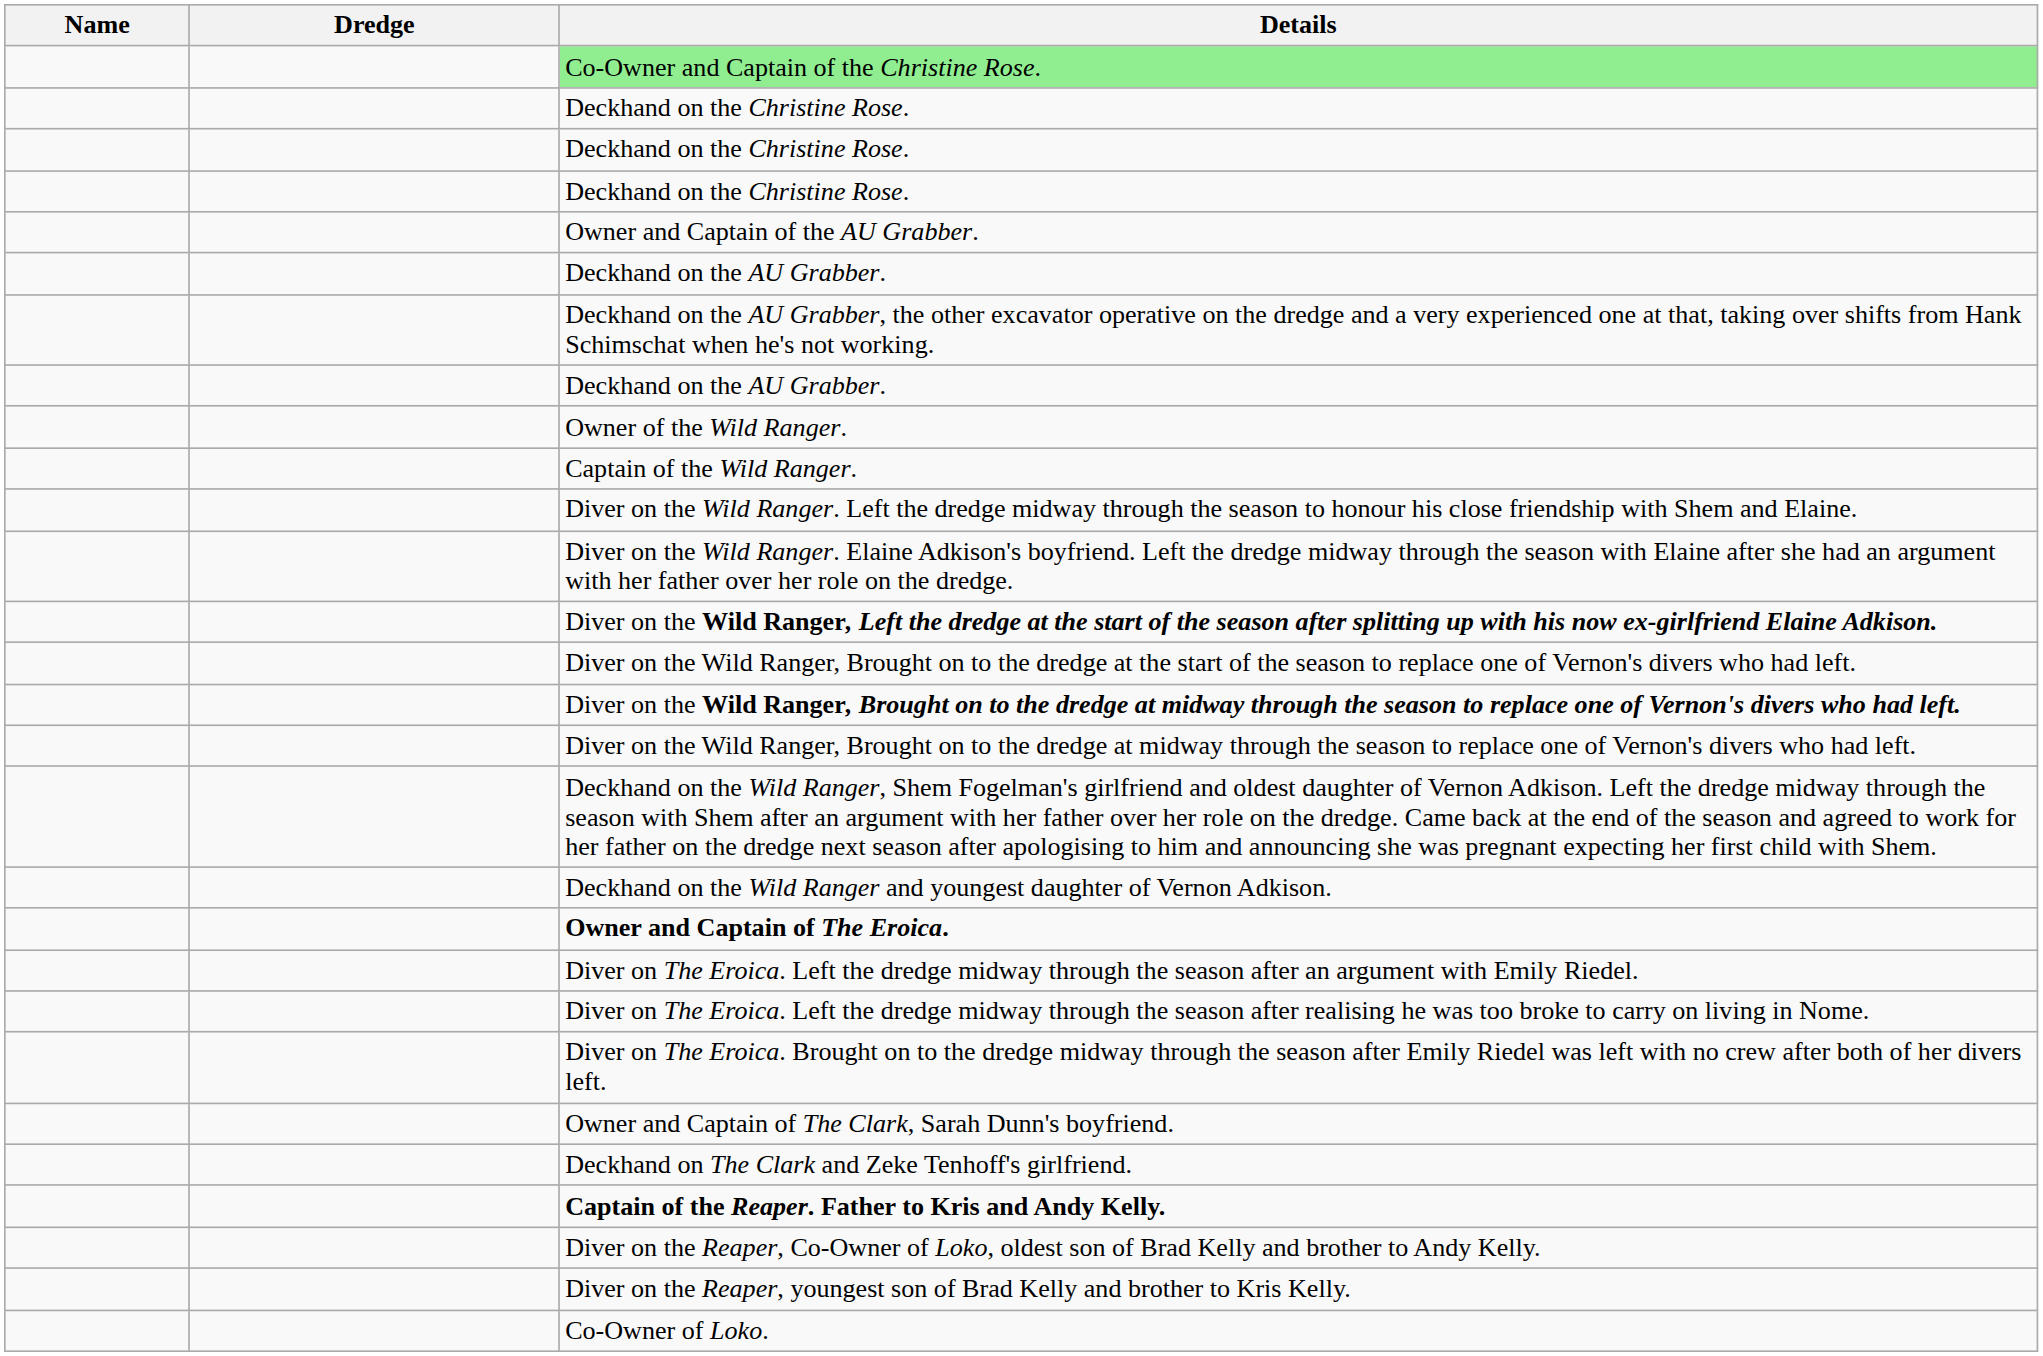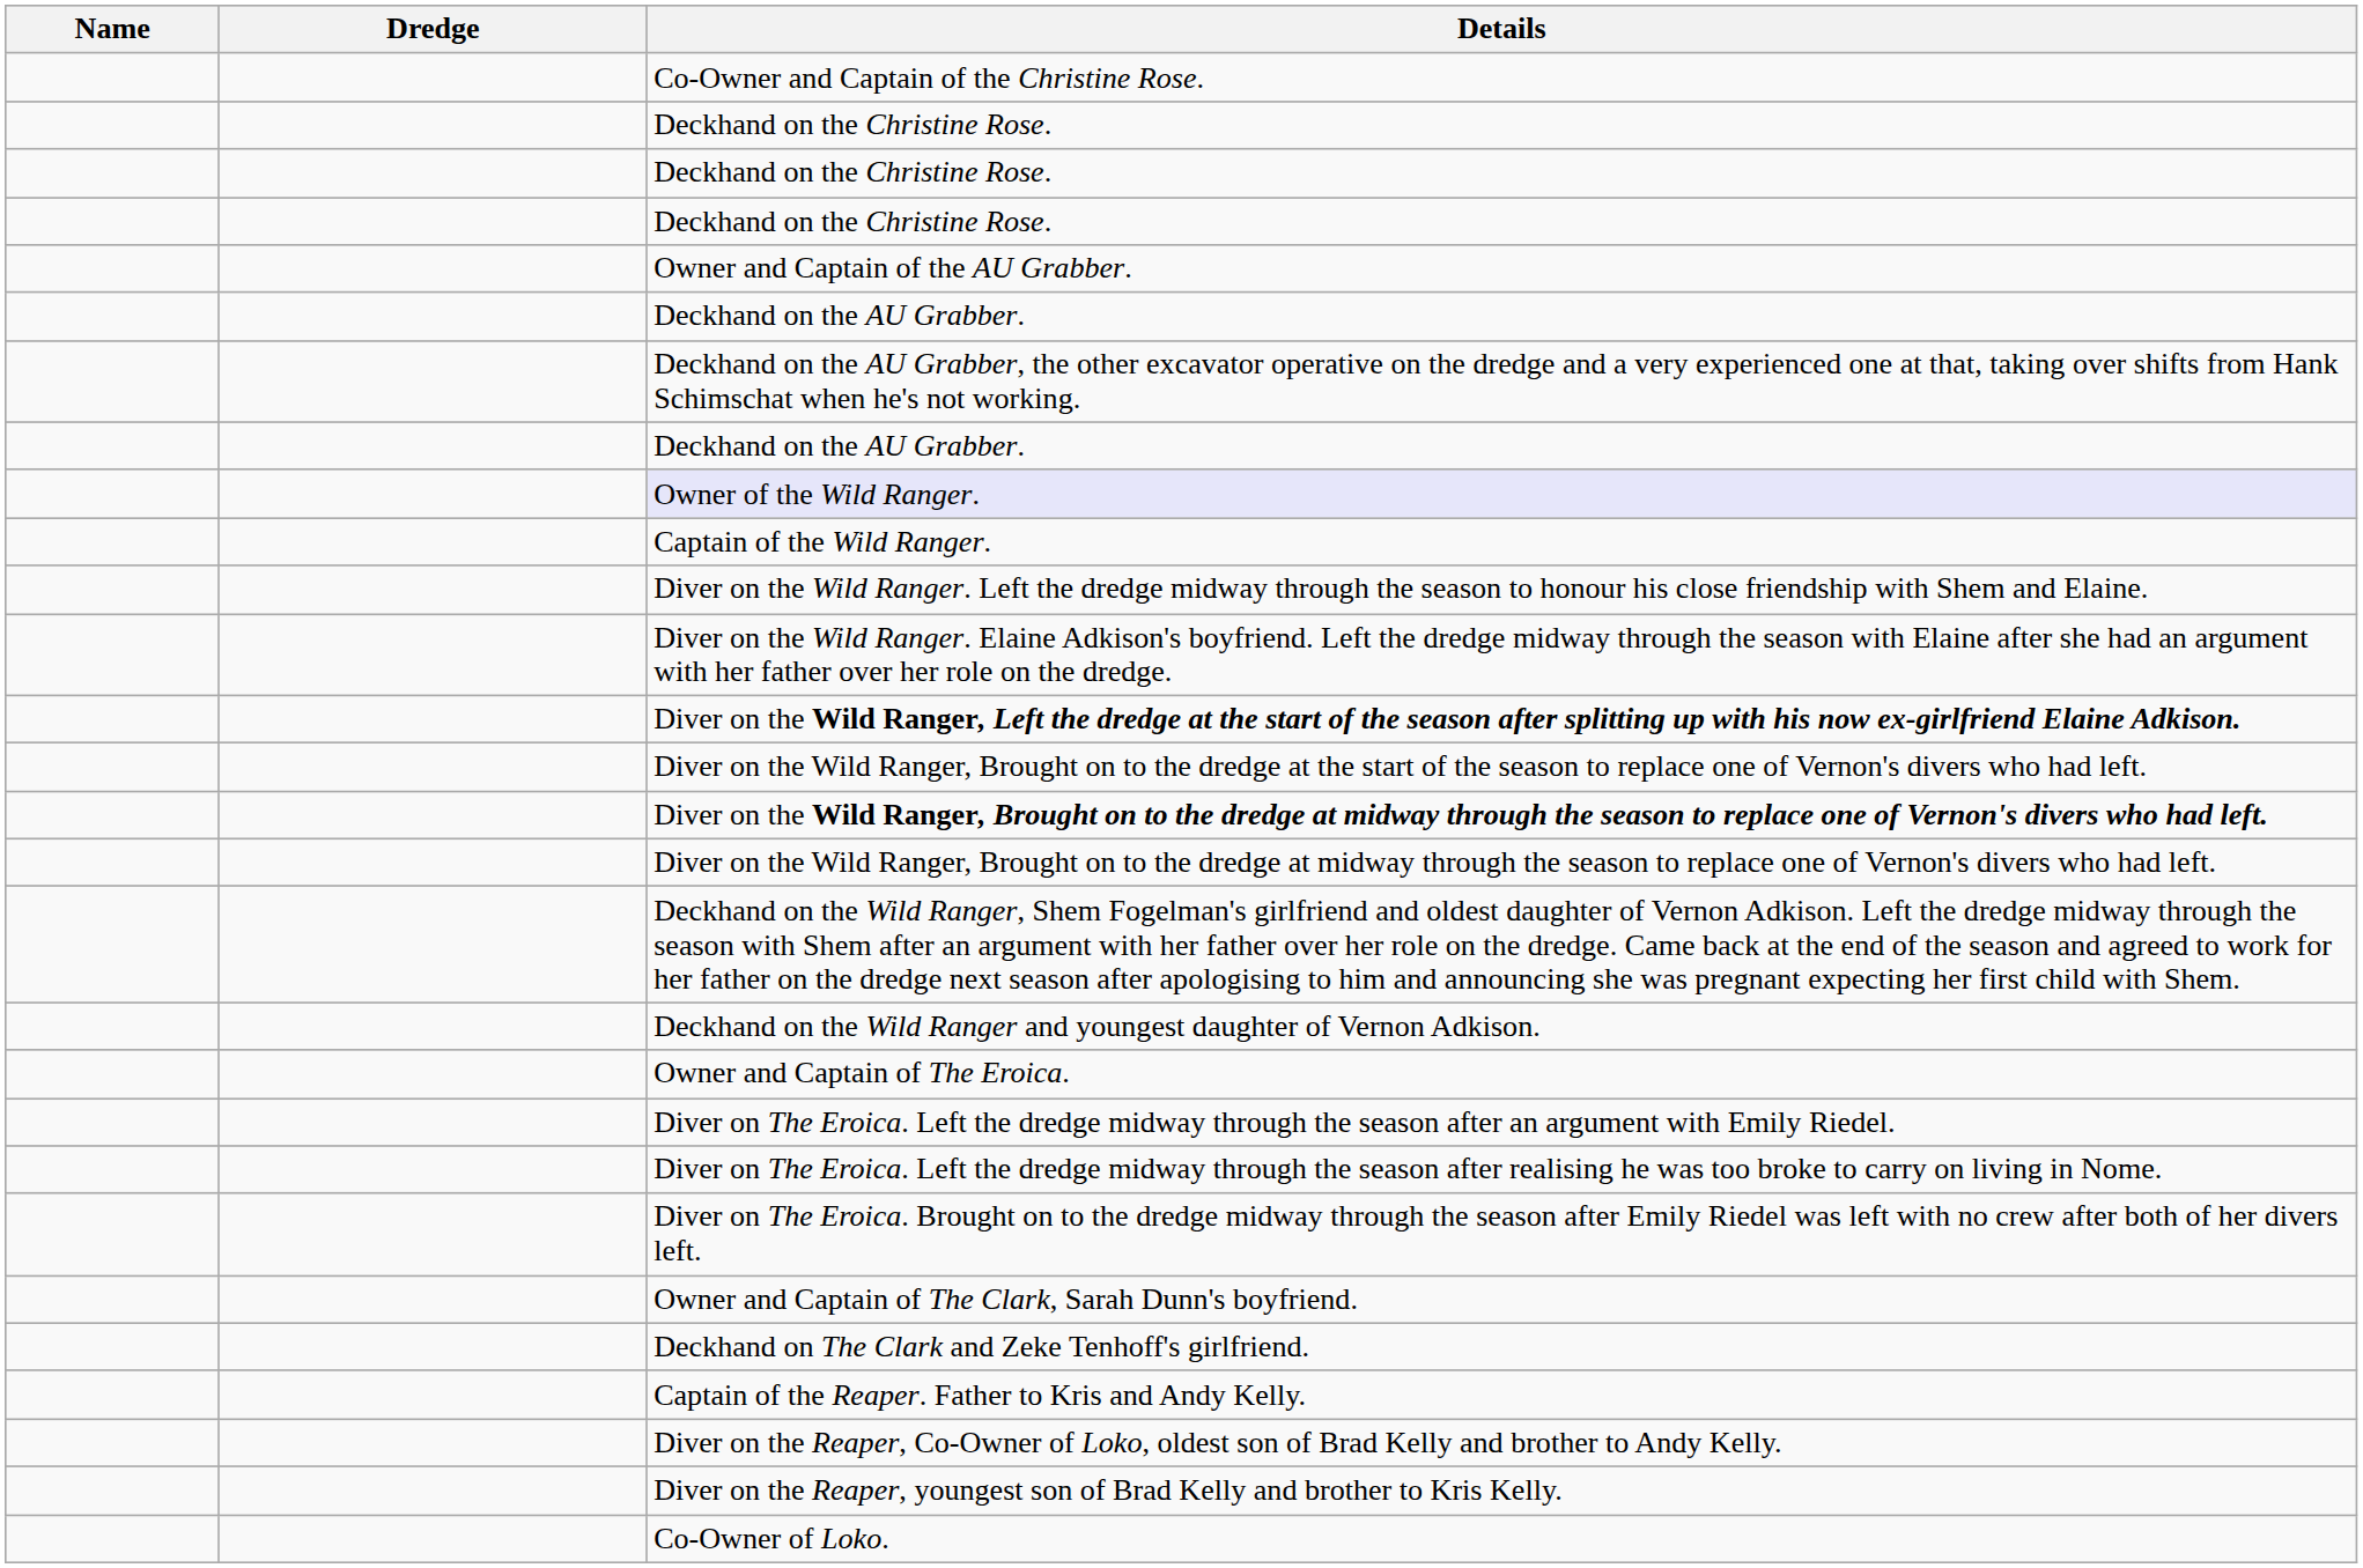Co-Owner and Captain of the Christine Rose. | column 3: lightgreen background -> no background
Owner of the Wild Ranger. | column 3: no background -> lavender background
Owner and Captain of The Eroica. | column 3: bold -> normal
Captain of the Reaper. Father to Kris and Andy Kelly. | column 3: bold -> normal
